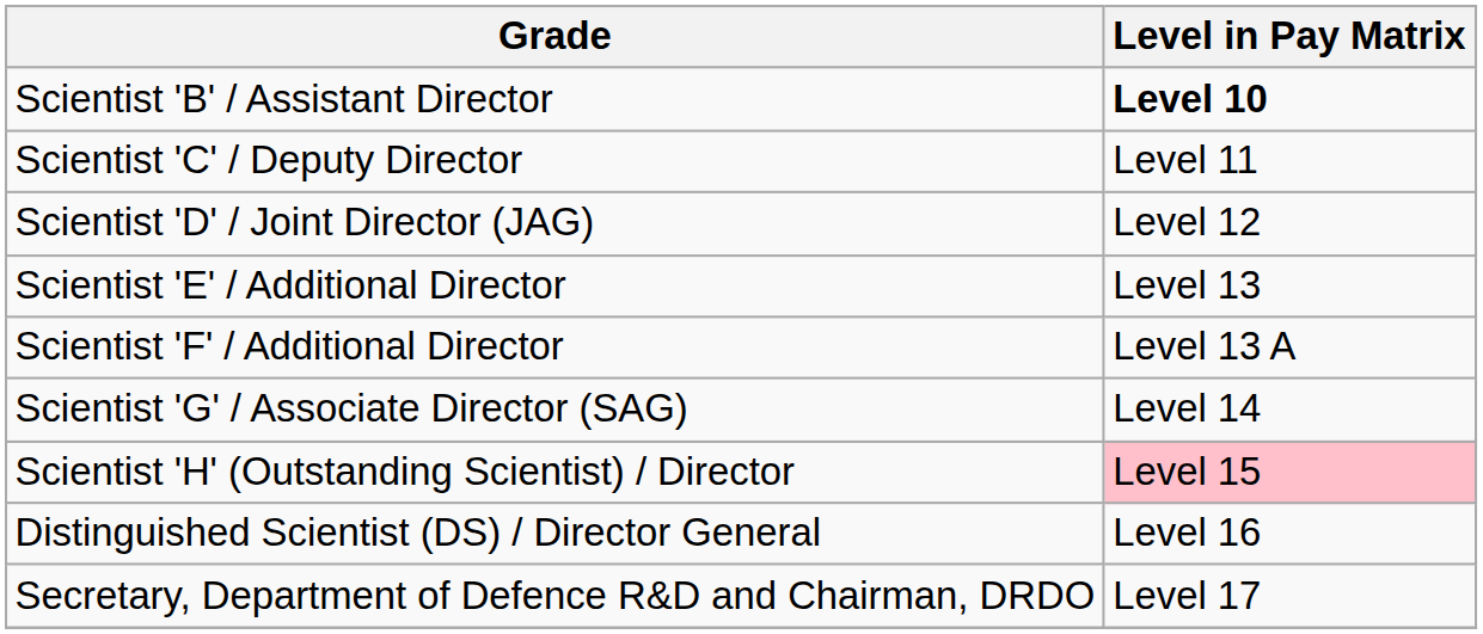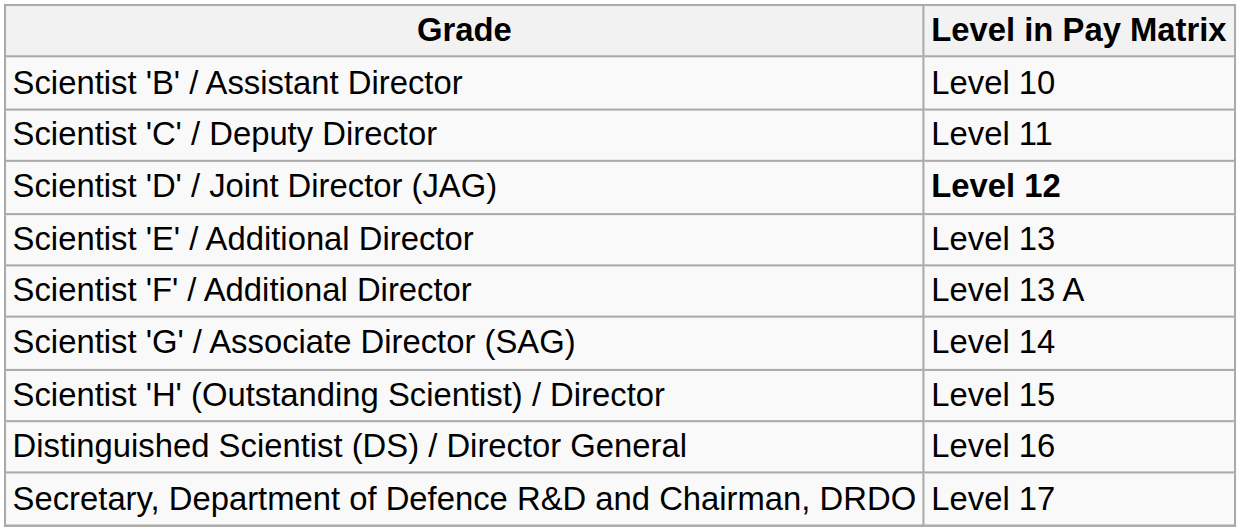Scientist 'B' / Assistant Director | Level in Pay Matrix: bold -> normal
Scientist 'D' / Joint Director (JAG) | Level in Pay Matrix: normal -> bold
Scientist 'H' (Outstanding Scientist) / Director | Level in Pay Matrix: pink background -> no background
